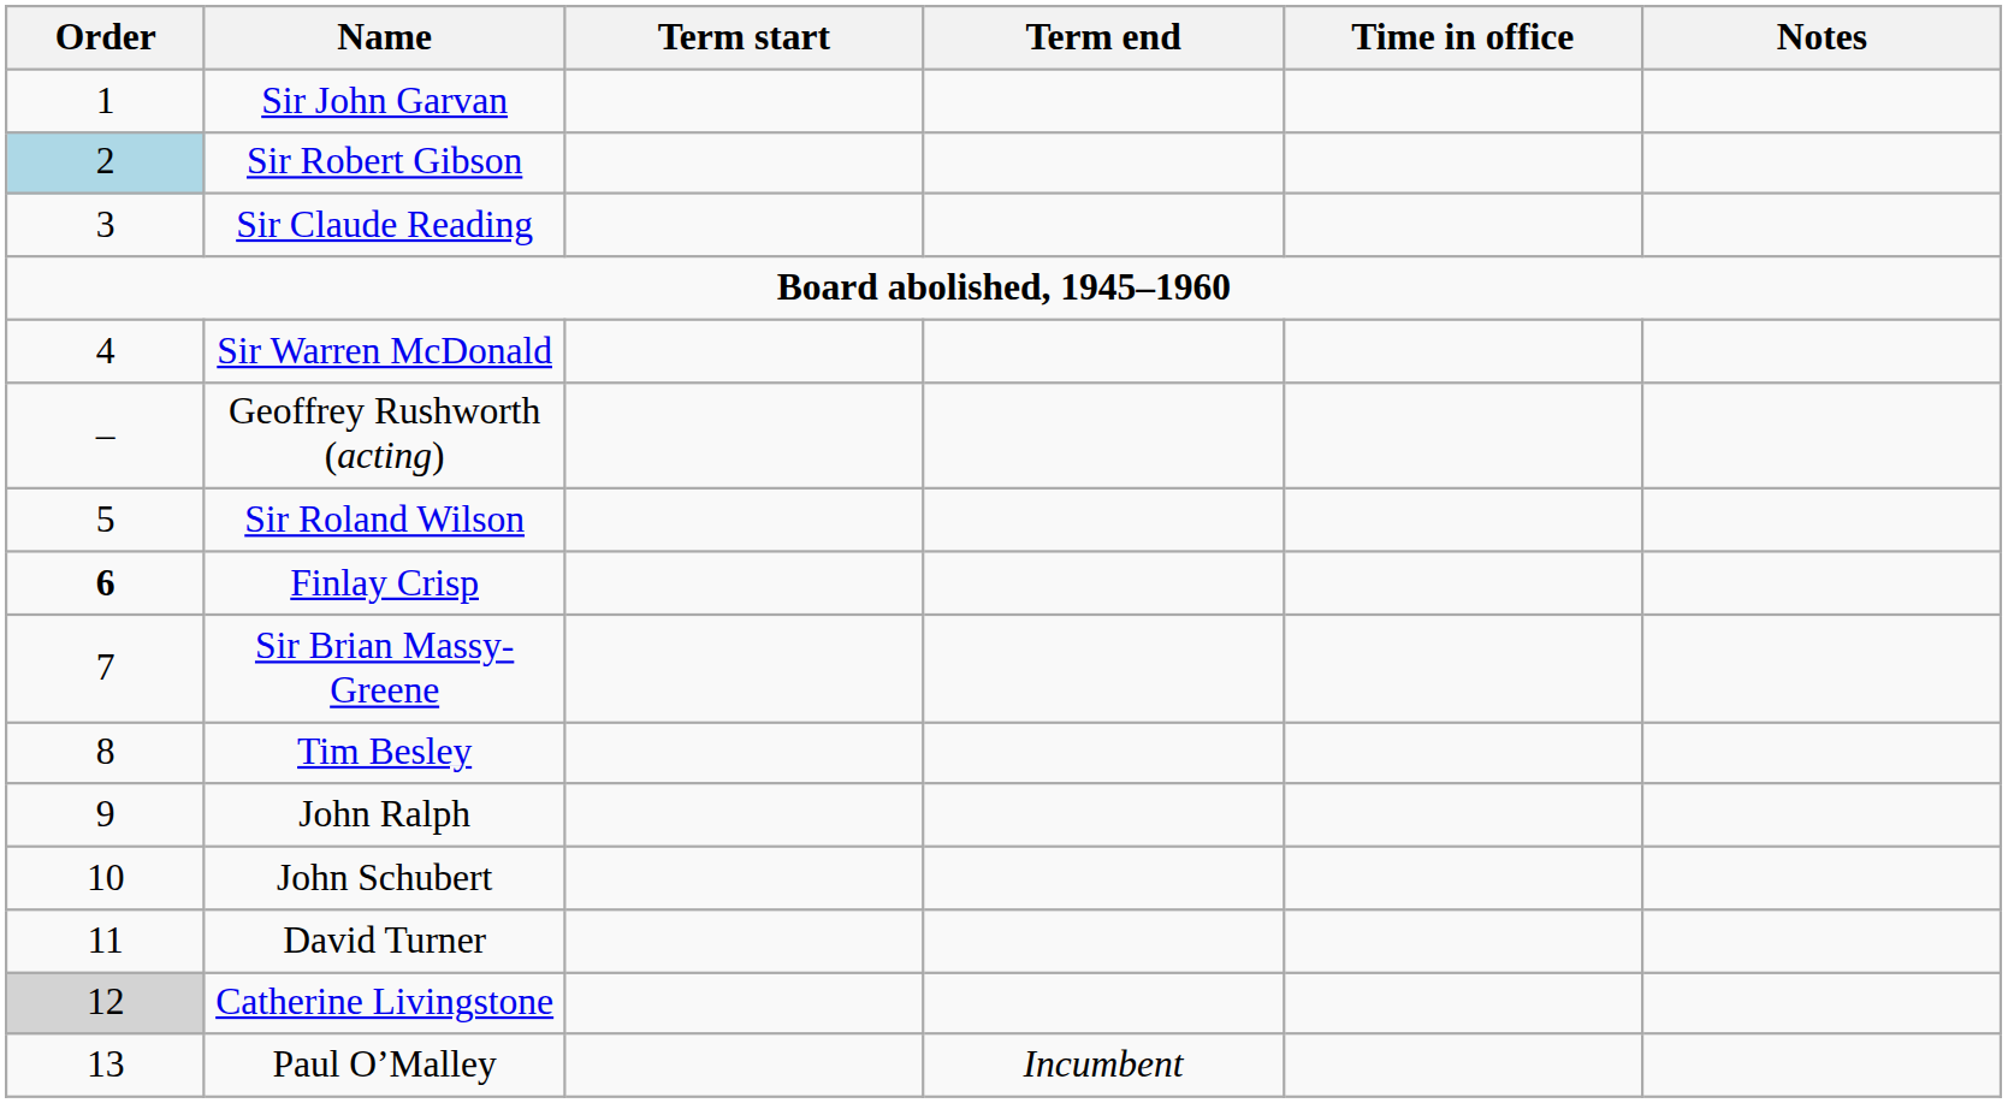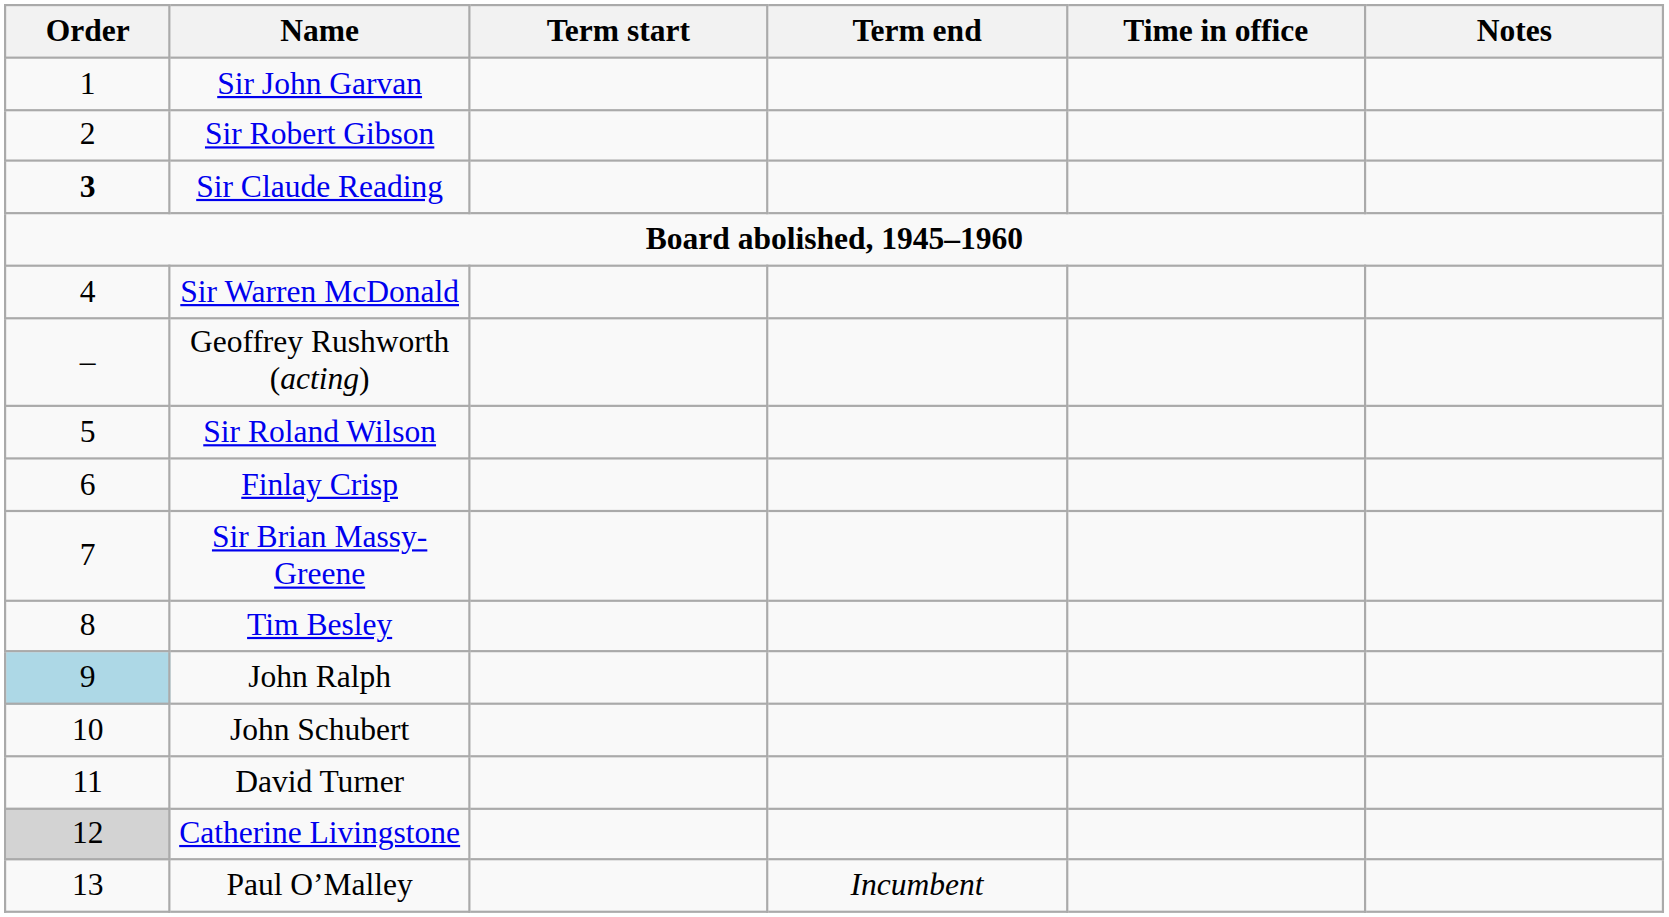Sir Robert Gibson | Order: lightblue background -> no background
Sir Claude Reading | Order: normal -> bold
Finlay Crisp | Order: bold -> normal
John Ralph | Order: no background -> lightblue background
